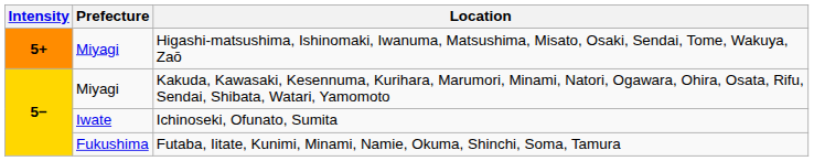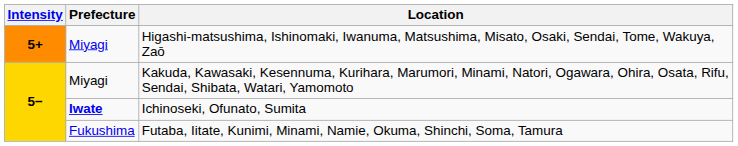Ichinoseki, Ofunato, Sumita | Prefecture: normal -> bold
